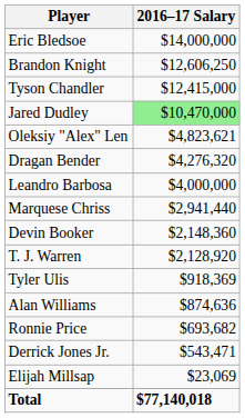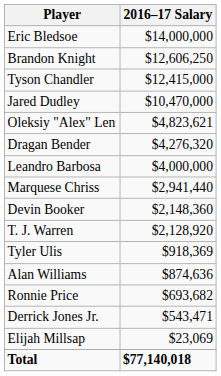Jared Dudley | 2016–17 Salary: lightgreen background -> no background
